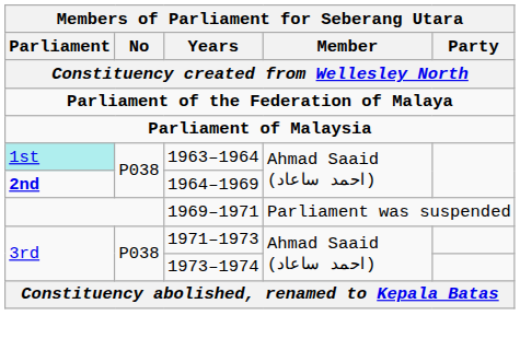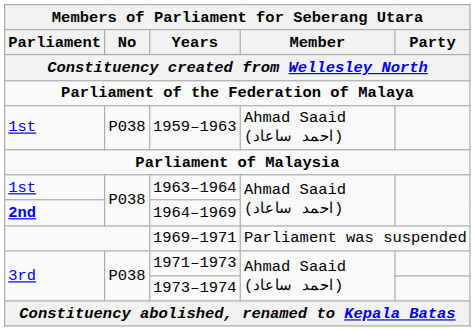+ row: 1st | P038 | 1959–1963 | Ahmad Saaid (احمد ساعاد)
1963–1964 | Parliament: paleturquoise background -> no background
